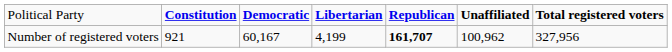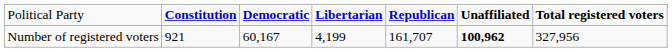Number of registered voters | column 5: bold -> normal
Number of registered voters | column 6: normal -> bold
